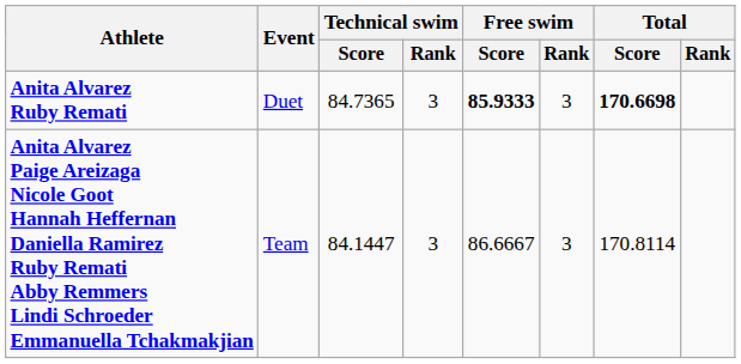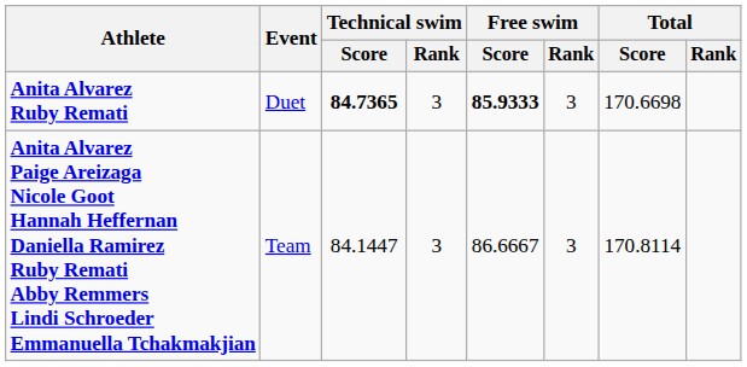Anita Alvarez Ruby Remati | Technical swim / Score: normal -> bold
Anita Alvarez Ruby Remati | Total / Score: bold -> normal
